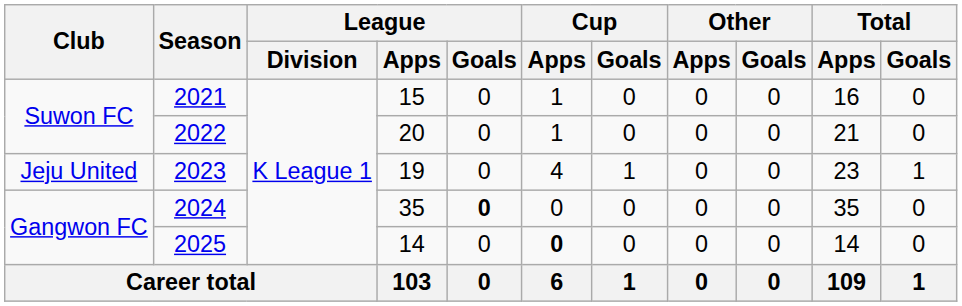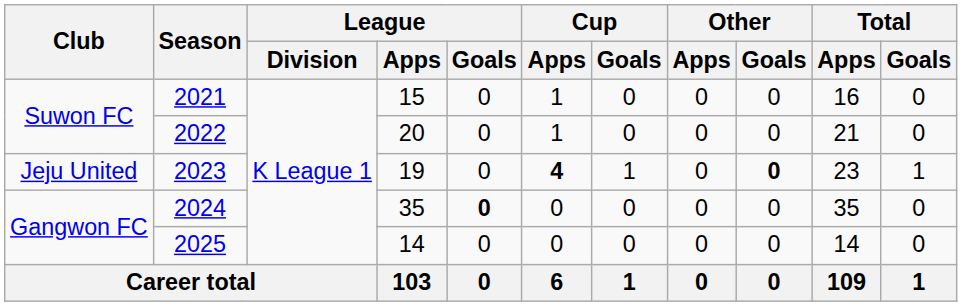2023 | Cup / Apps: normal -> bold
2023 | Other / Goals: normal -> bold
2025 | Cup / Apps: bold -> normal
